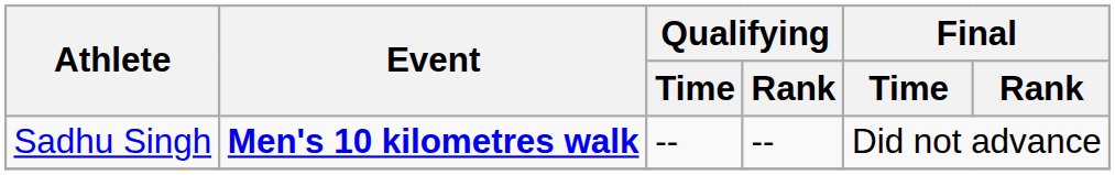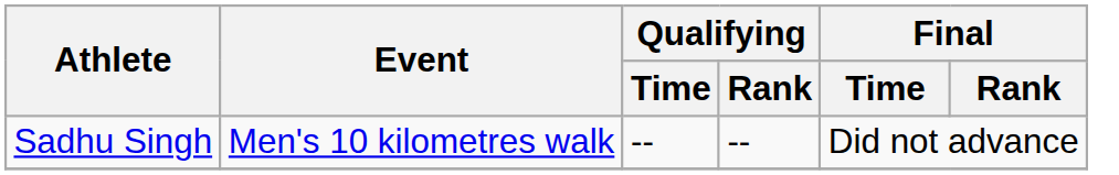Sadhu Singh | Event: bold -> normal
